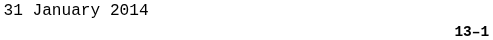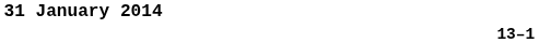31 January 2014 | column 1: normal -> bold
